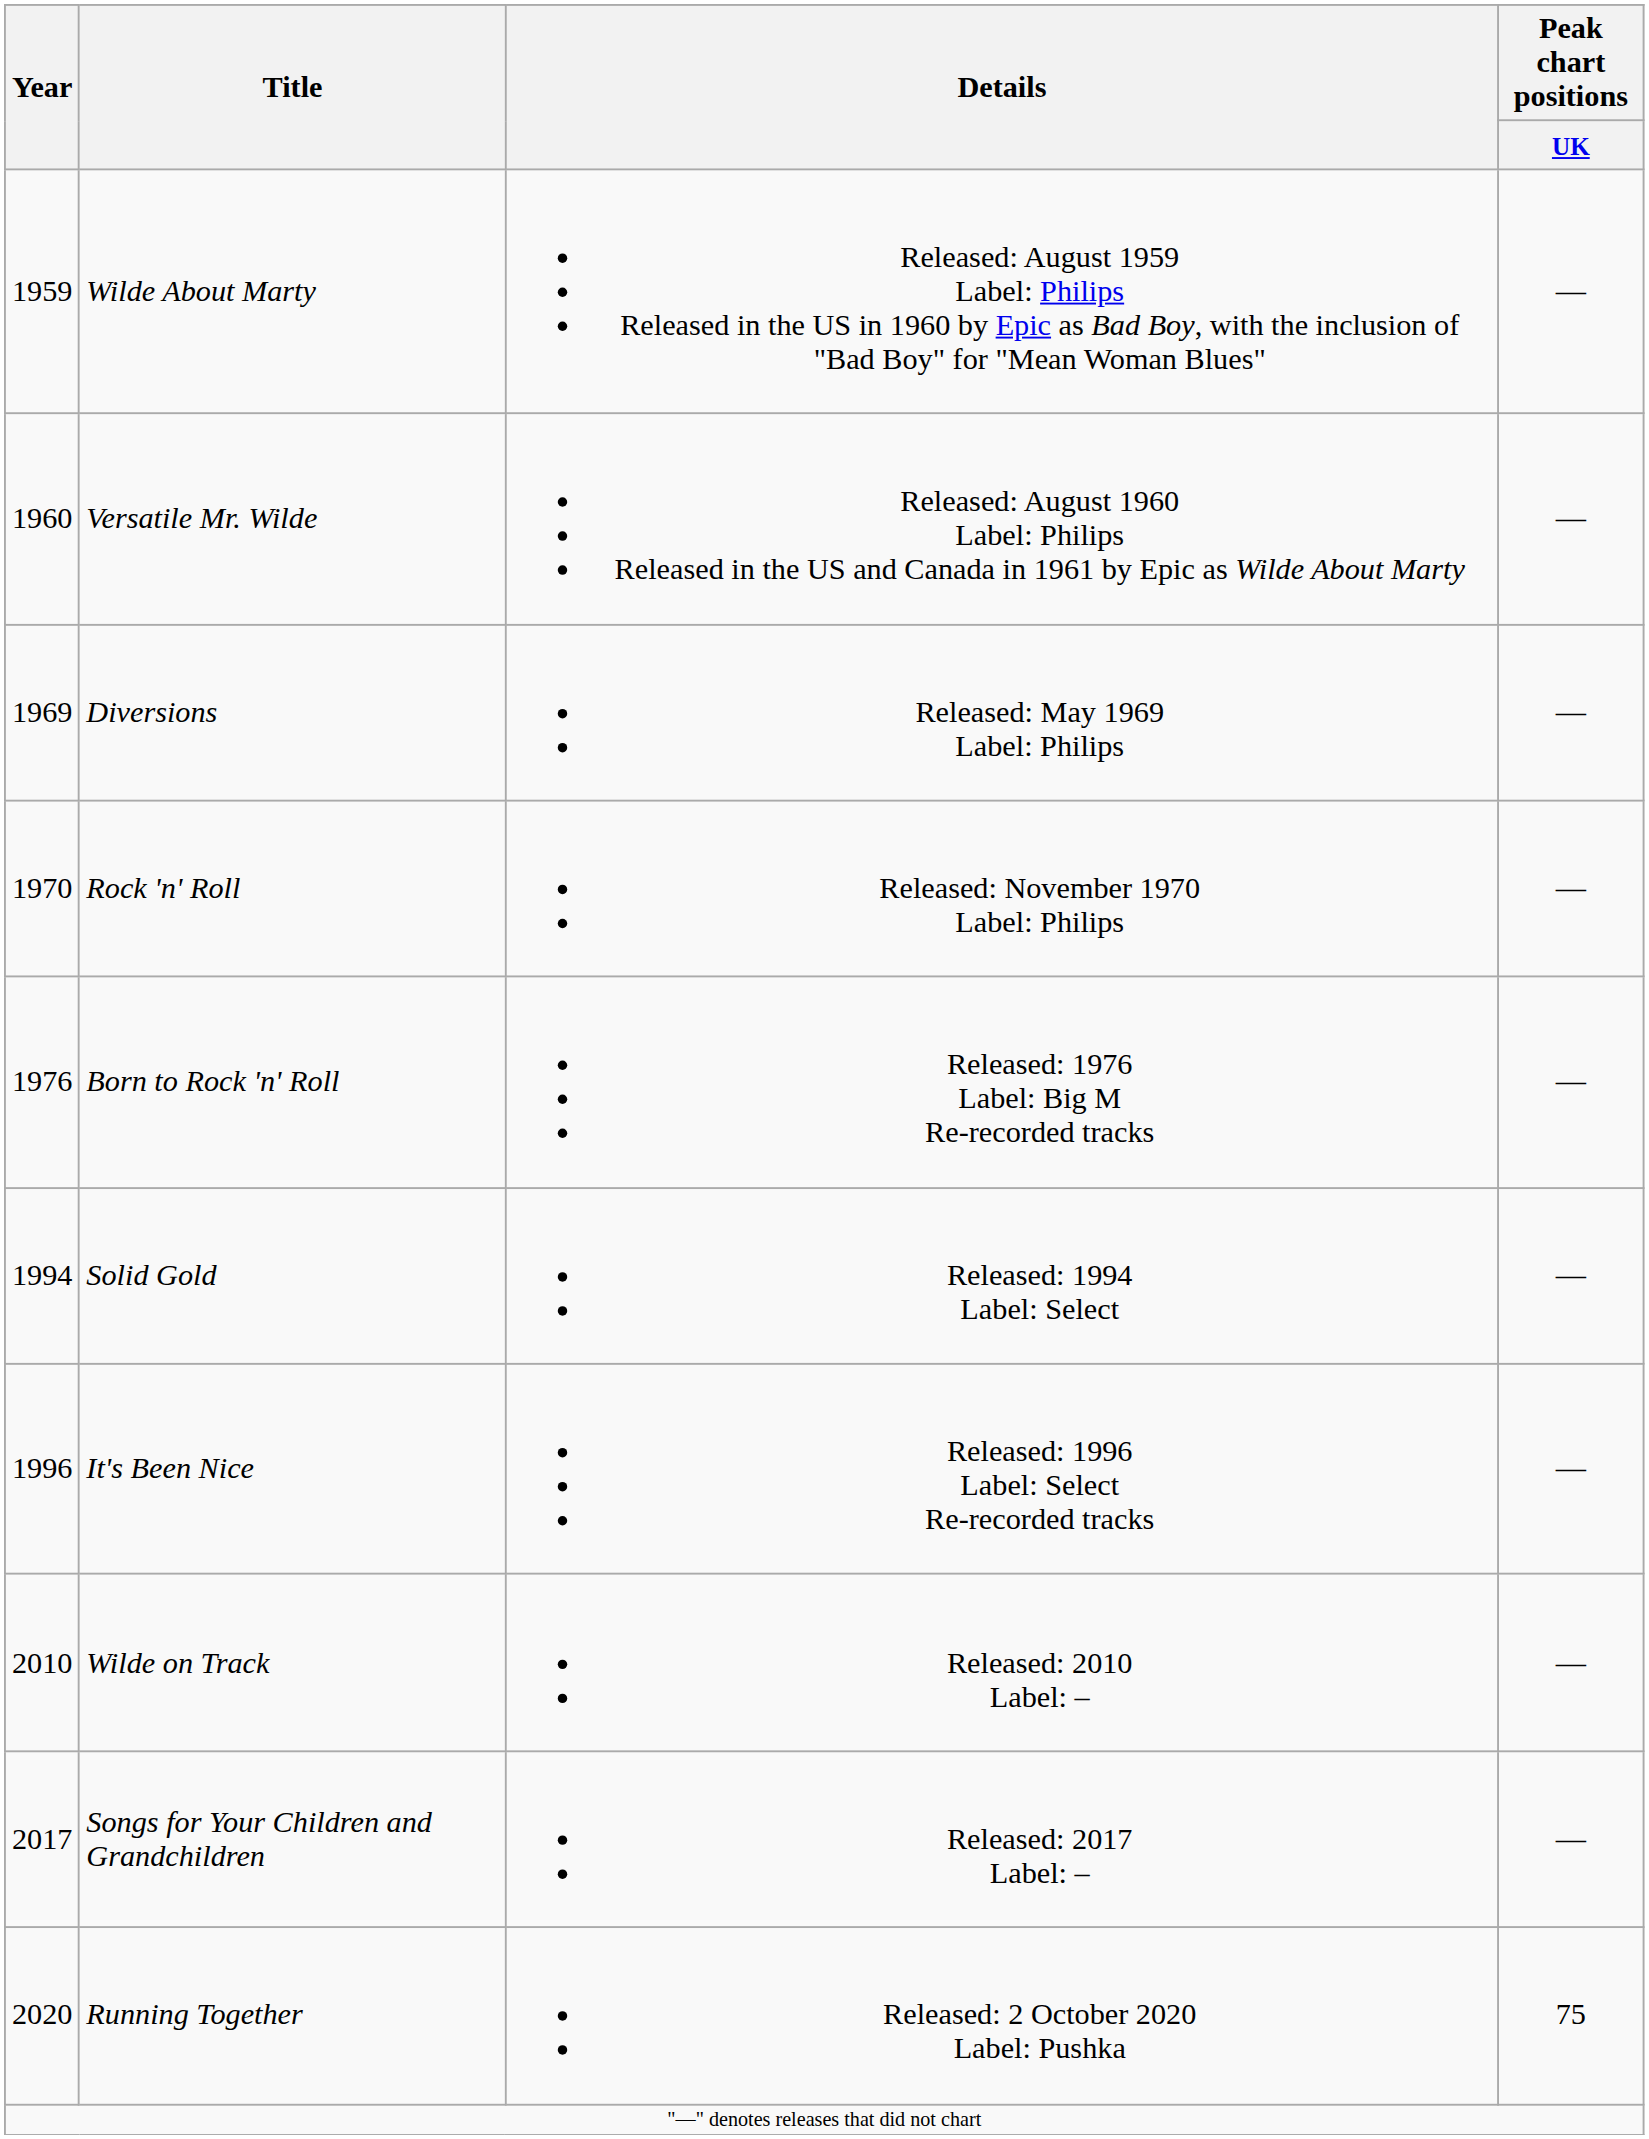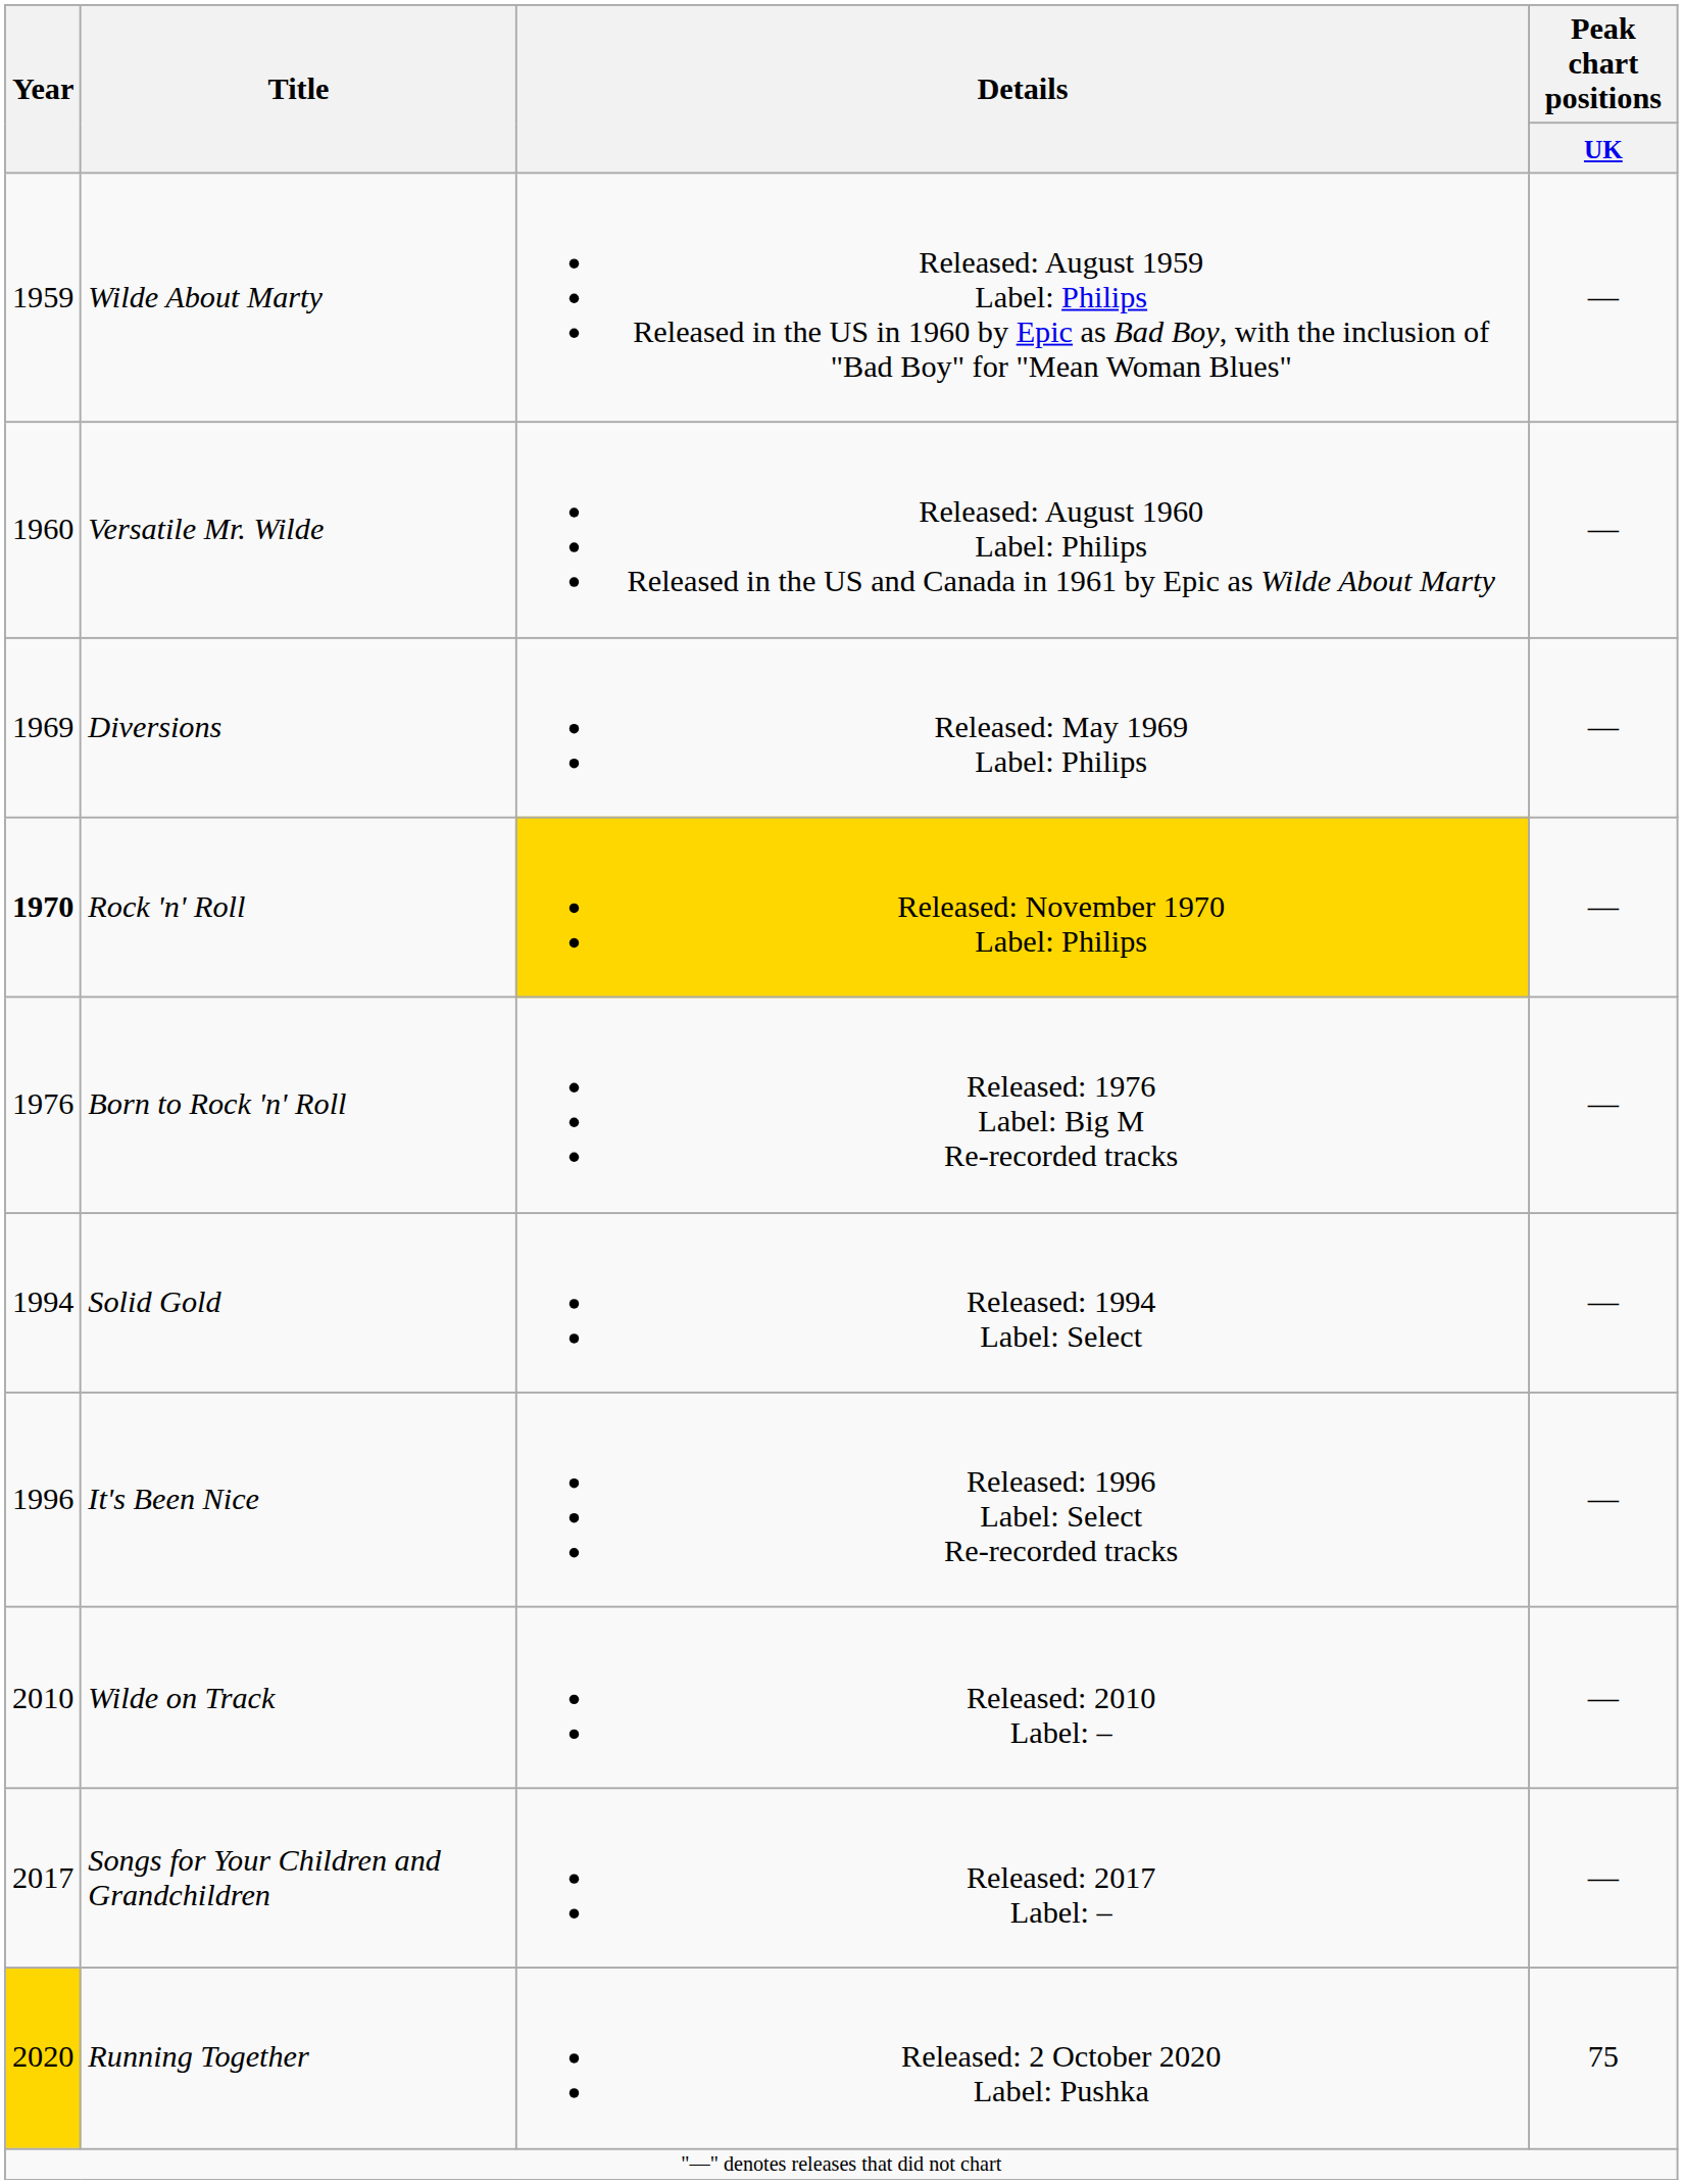Rock 'n' Roll | Year: normal -> bold
Rock 'n' Roll | Details: no background -> gold background
Running Together | Year: no background -> gold background
